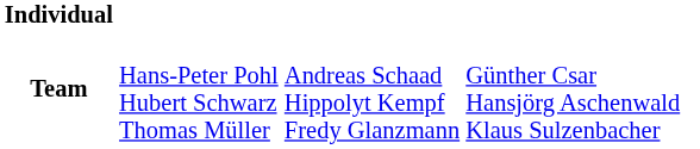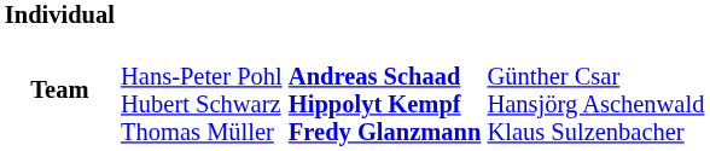Team | column 3: normal -> bold
